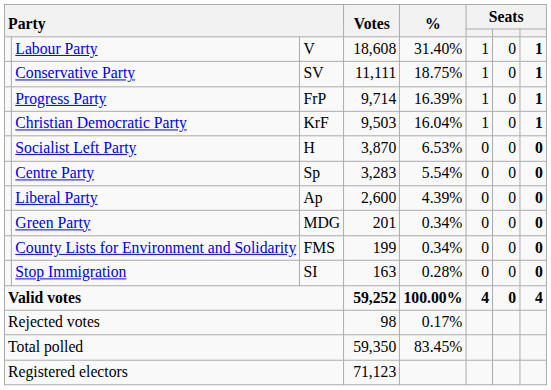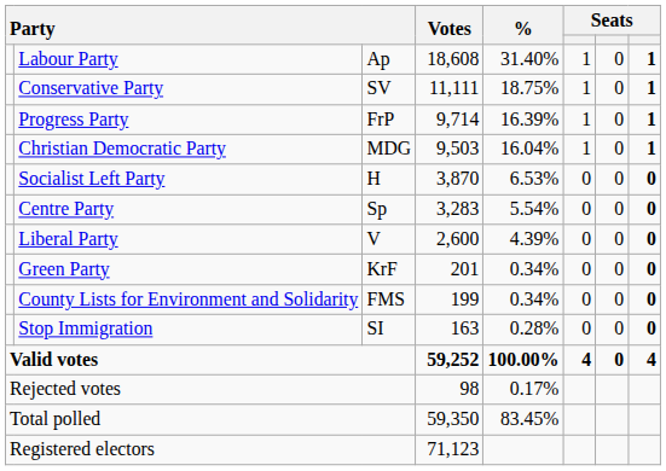Labour Party | column 3: V -> Ap
Christian Democratic Party | column 3: KrF -> MDG
Liberal Party | column 3: Ap -> V
Green Party | column 3: MDG -> KrF
